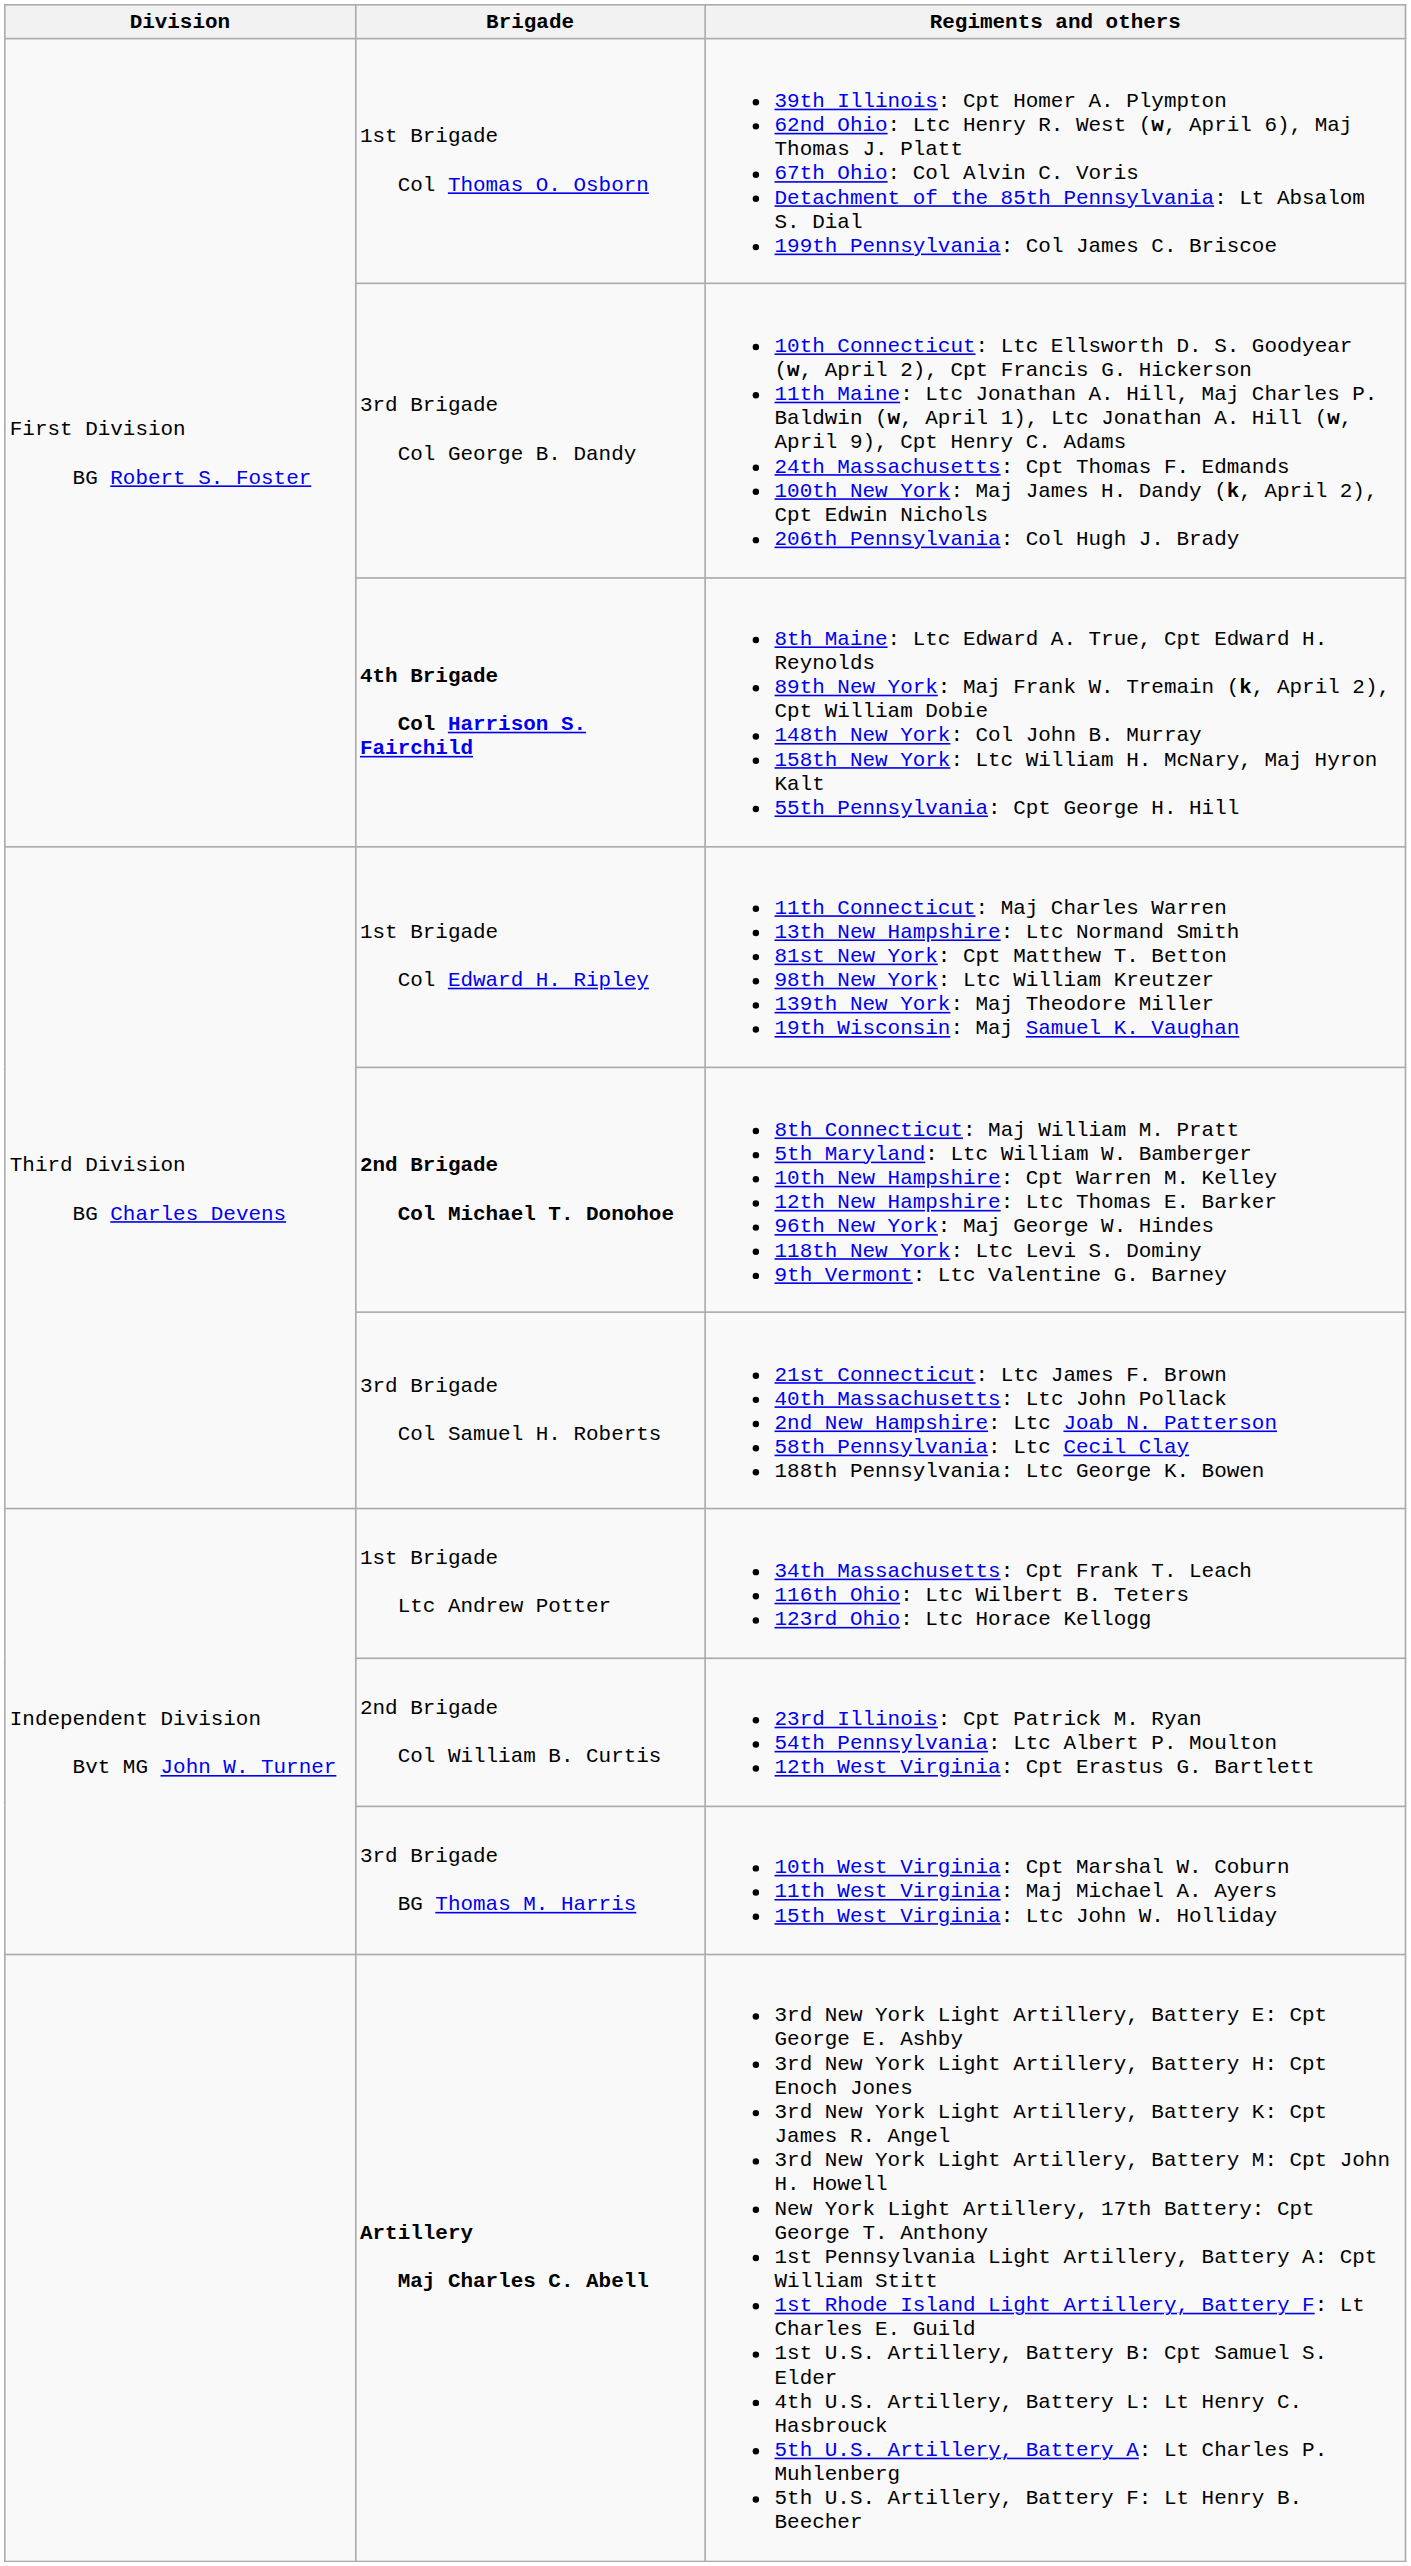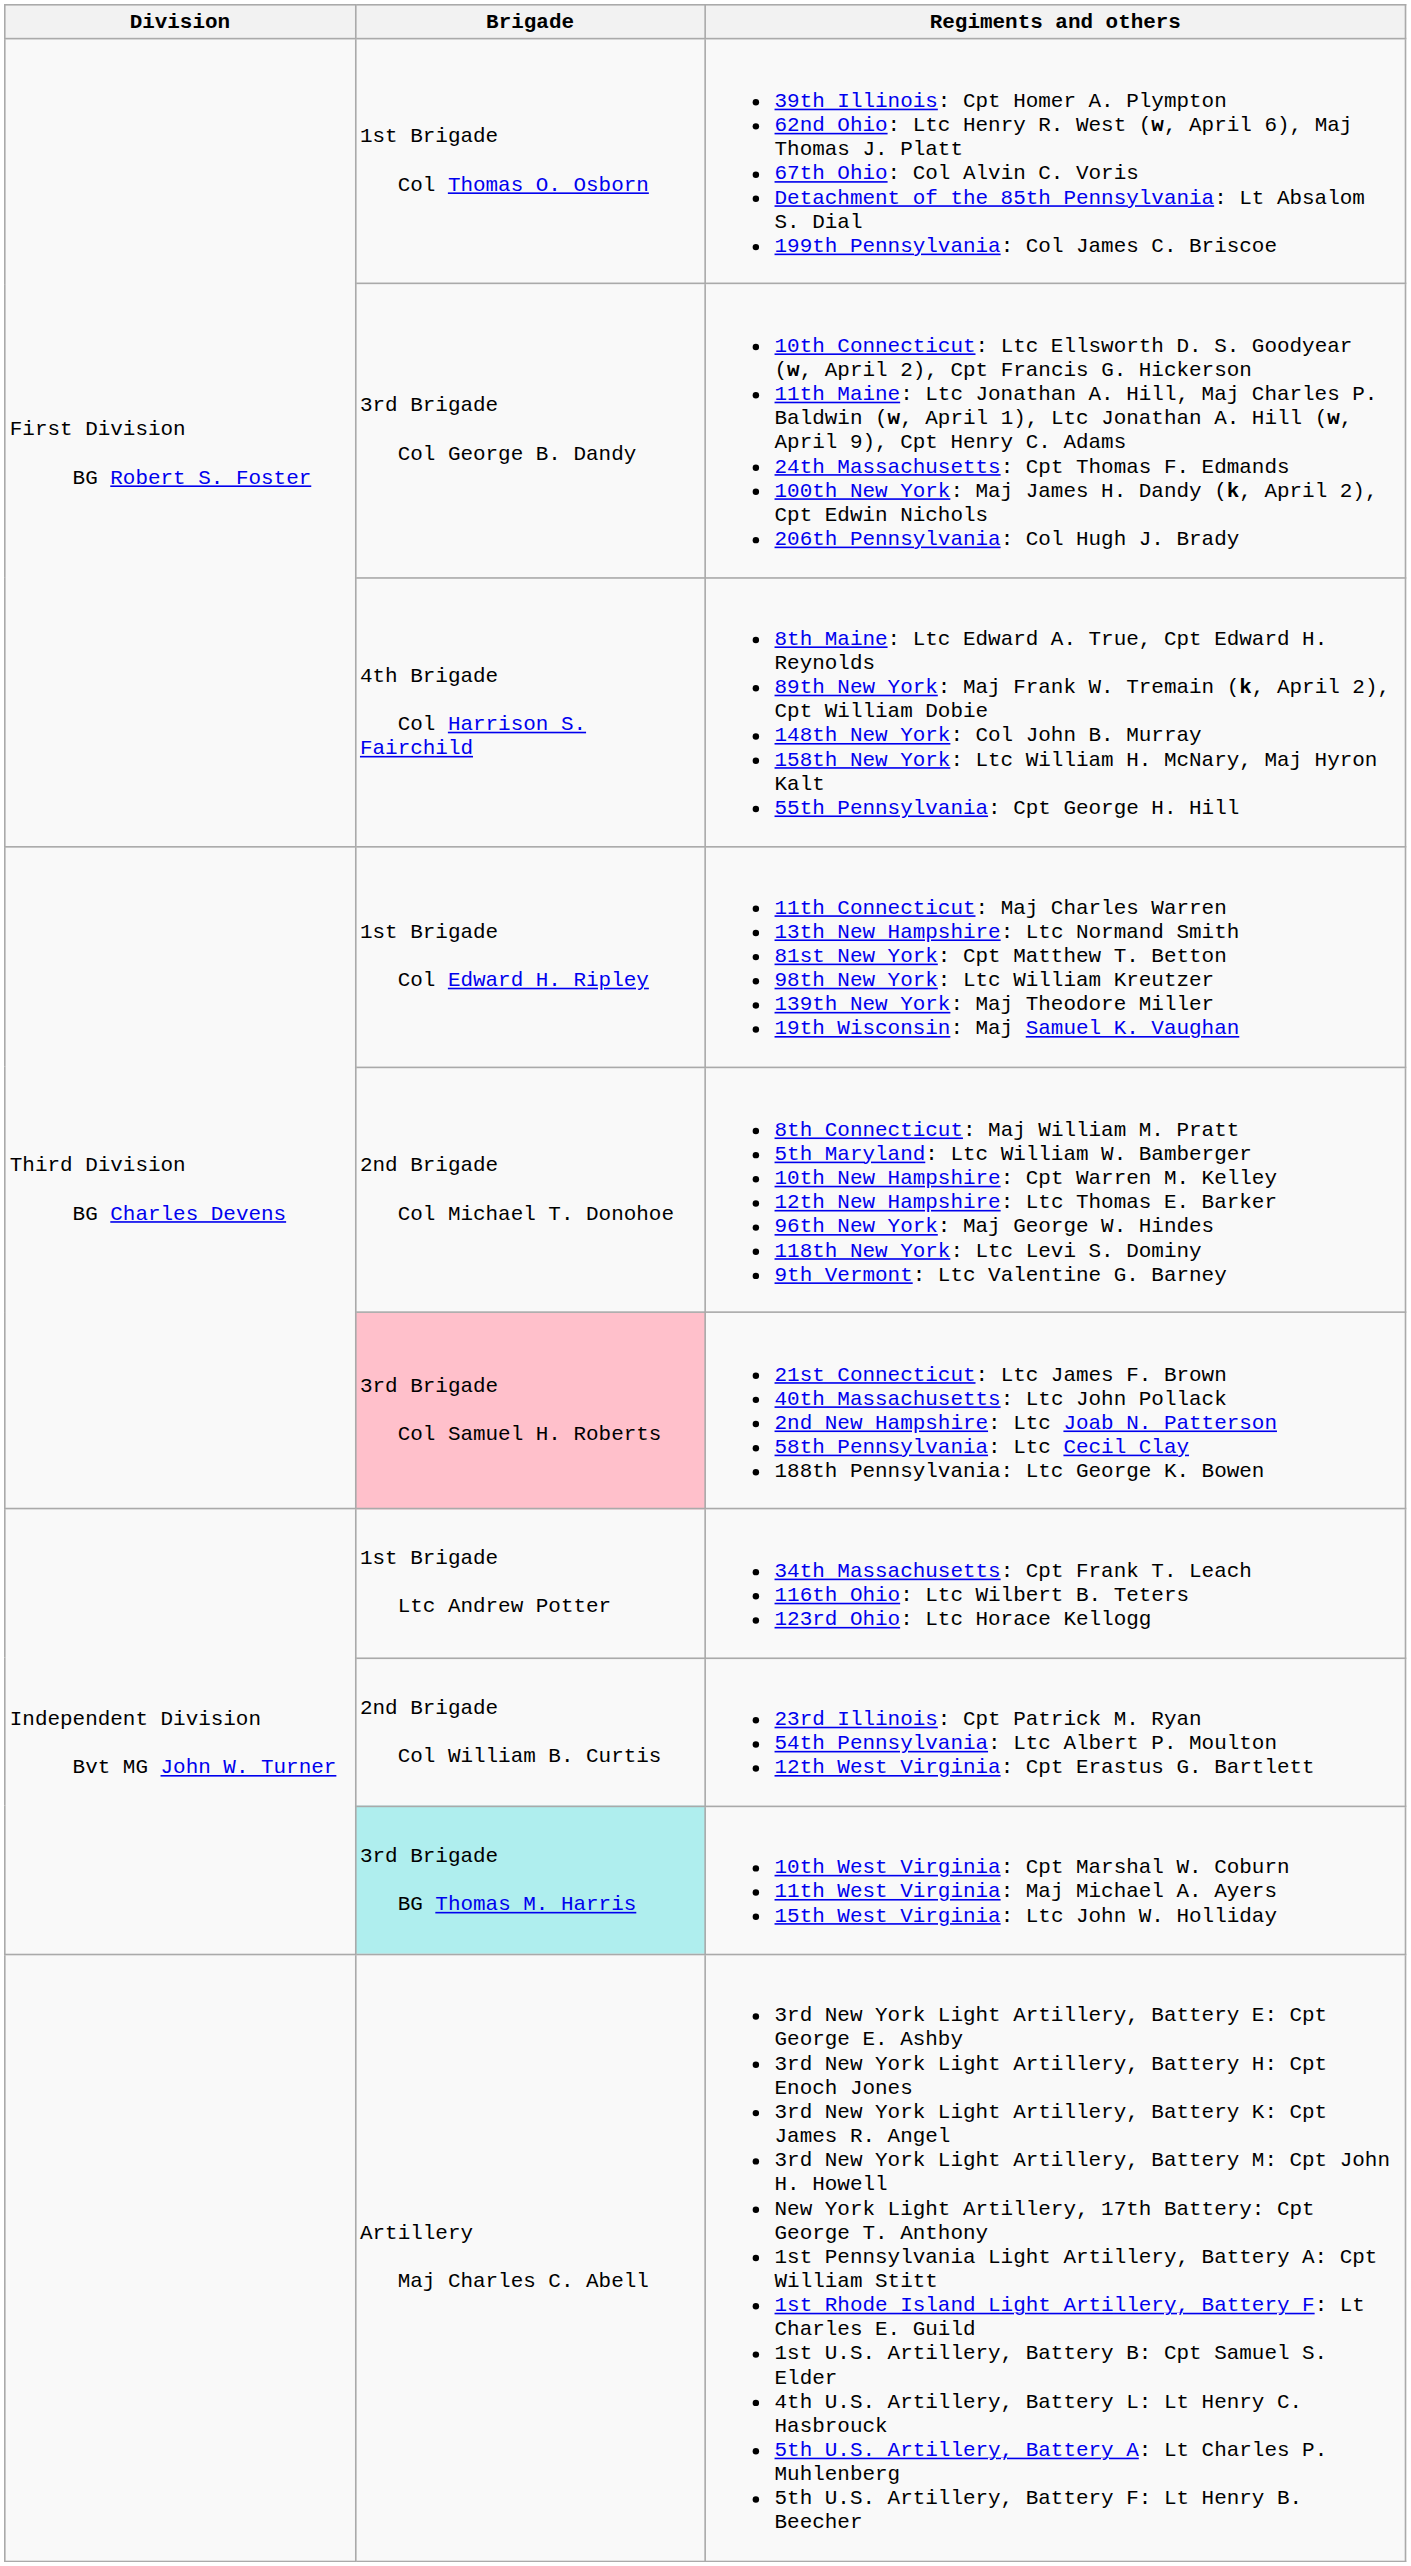4th Brigade Col Harrison S. Fairchild | Brigade: bold -> normal
2nd Brigade Col Michael T. Donohoe | Brigade: bold -> normal
3rd Brigade Col Samuel H. Roberts | Brigade: no background -> pink background
3rd Brigade BG Thomas M. Harris | Brigade: no background -> paleturquoise background
Artillery Maj Charles C. Abell | Brigade: bold -> normal
